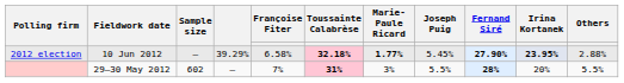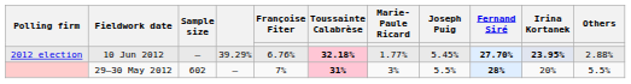2012 election | Françoise Fiter: 6.58% -> 6.76%
2012 election | Marie-Paule Ricard: bold -> normal
2012 election | Fernand Siré: 27.90% -> 27.70%
